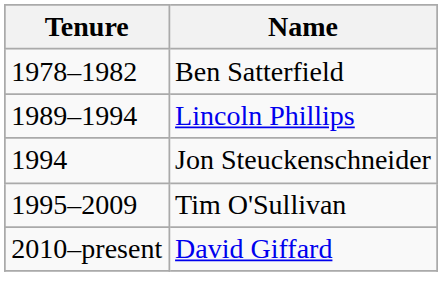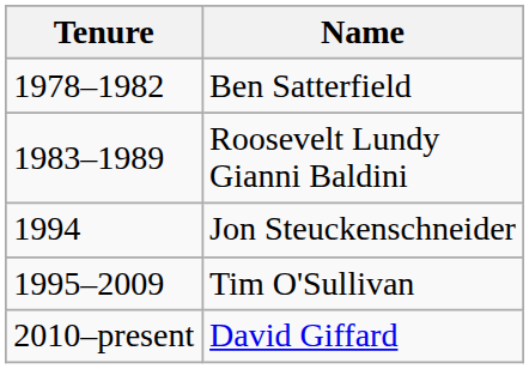+ row: 1983–1989 | Roosevelt Lundy Gianni Baldini
- row: 1989–1994 | Lincoln Phillips
